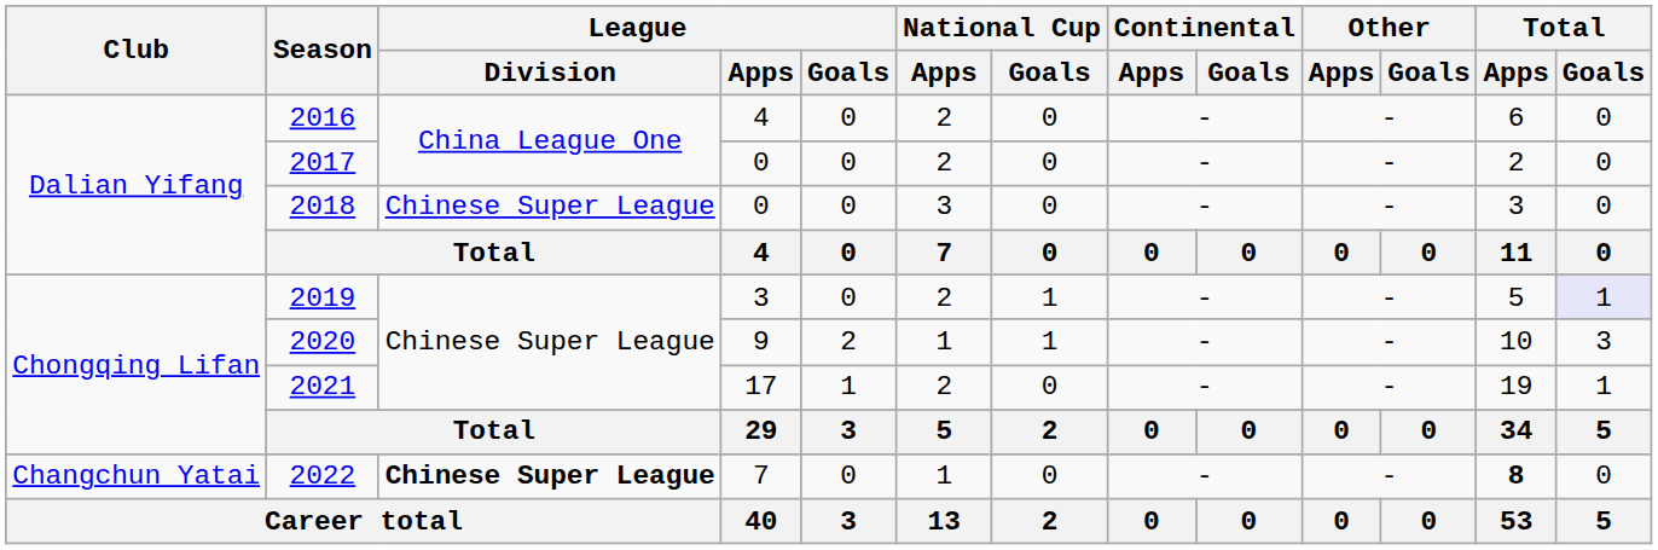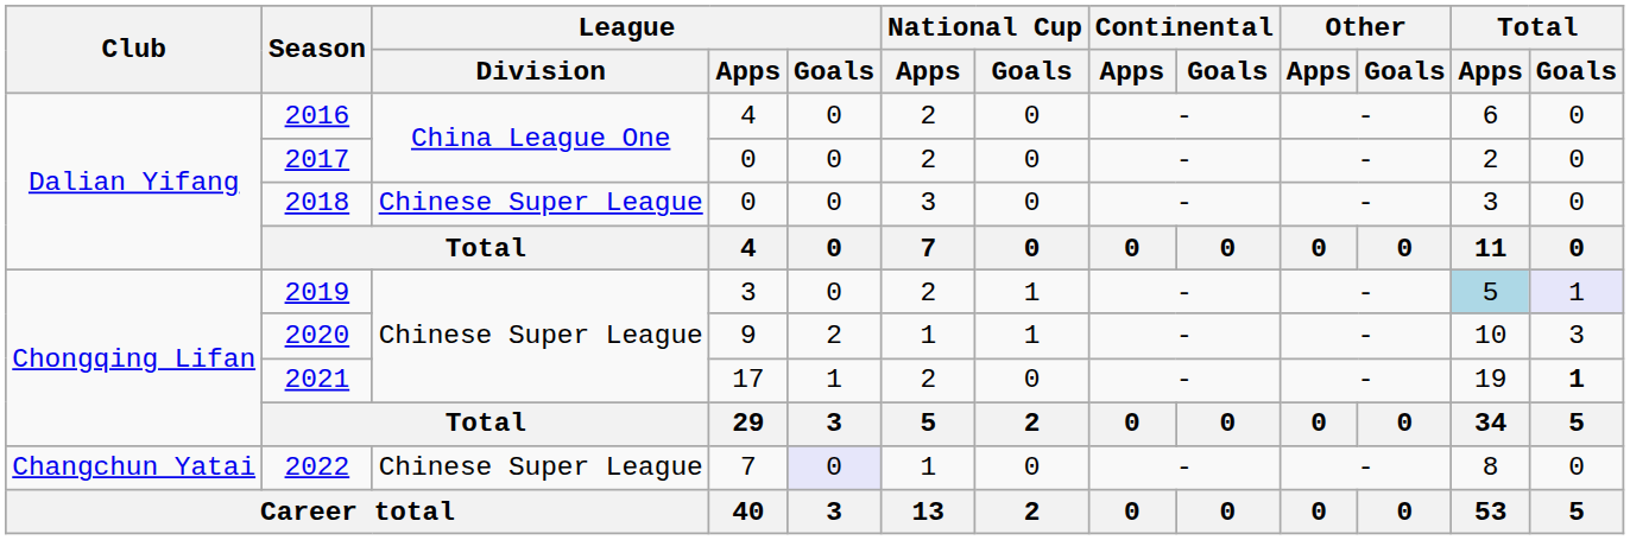2019 | Total / Apps: no background -> lightblue background
2021 | Total / Goals: normal -> bold
2022 | League / Division: bold -> normal
2022 | League / Goals: no background -> lavender background
2022 | Total / Apps: bold -> normal
